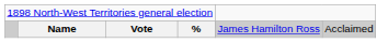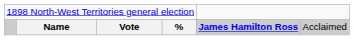Name | column 5: normal -> bold
